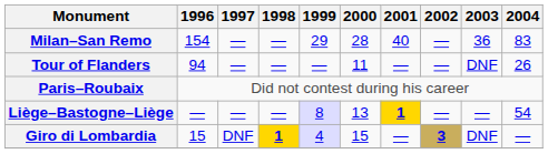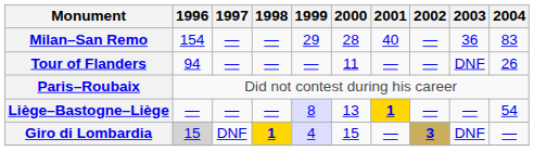Giro di Lombardia | 1996: no background -> lightgrey background
